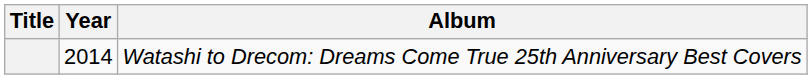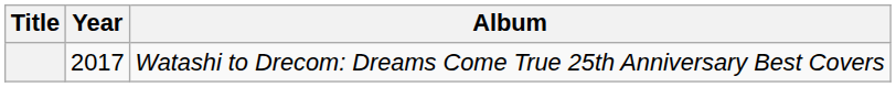row 2 | Year: 2014 -> 2017
